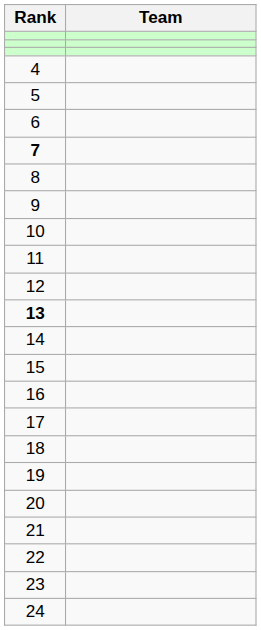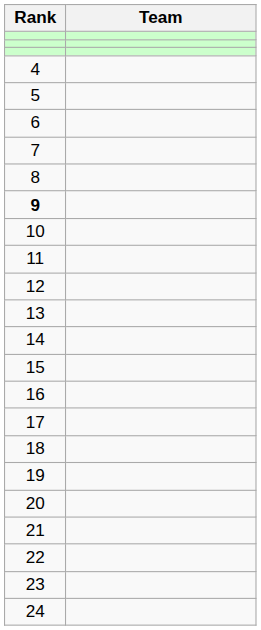row 8 | Rank: bold -> normal
row 10 | Rank: normal -> bold
row 14 | Rank: bold -> normal
